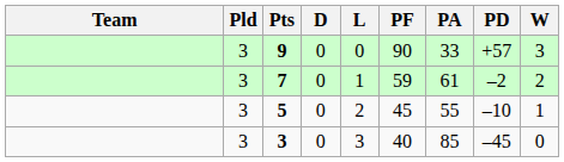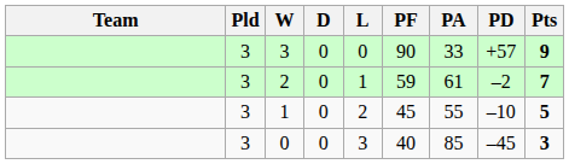columns swapped: W <-> Pts
